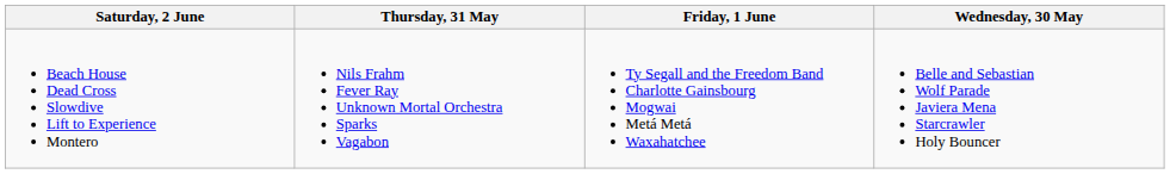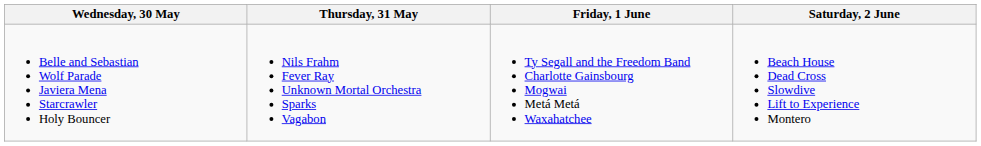columns swapped: Wednesday, 30 May <-> Saturday, 2 June
